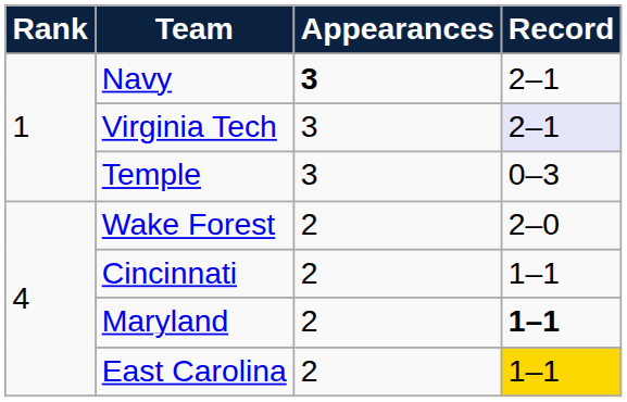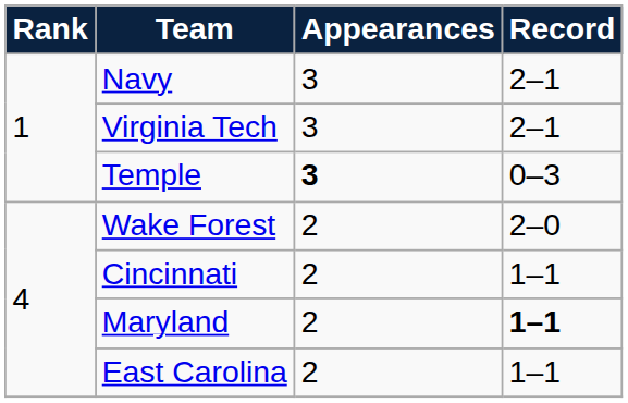Navy | Appearances: bold -> normal
Virginia Tech | Record: lavender background -> no background
Temple | Appearances: normal -> bold
East Carolina | Record: gold background -> no background
